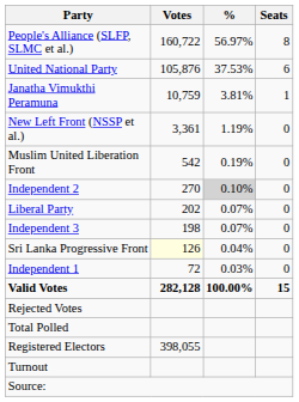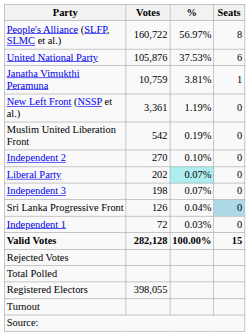Independent 2 | %: lightgrey background -> no background
Liberal Party | %: no background -> paleturquoise background
Sri Lanka Progressive Front | Votes: lightyellow background -> no background
Sri Lanka Progressive Front | Seats: no background -> lightblue background
